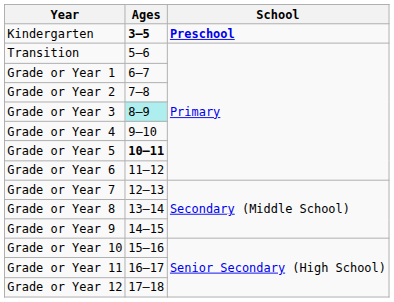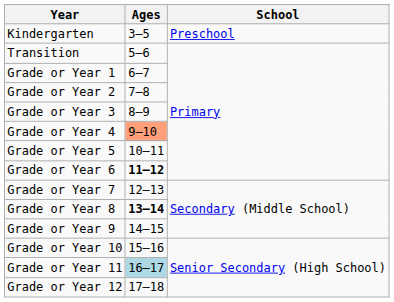Kindergarten | Ages: bold -> normal
Kindergarten | School: bold -> normal
Grade or Year 3 | Ages: paleturquoise background -> no background
Grade or Year 4 | Ages: no background -> lightsalmon background
Grade or Year 5 | Ages: bold -> normal
Grade or Year 6 | Ages: normal -> bold
Grade or Year 8 | Ages: normal -> bold
Grade or Year 11 | Ages: no background -> lightblue background
